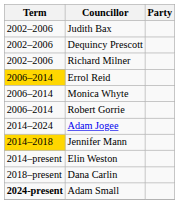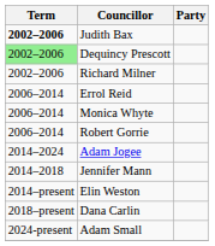Judith Bax | Term: normal -> bold
Dequincy Prescott | Term: no background -> lightgreen background
Errol Reid | Term: gold background -> no background
Jennifer Mann | Term: gold background -> no background
Adam Small | Term: bold -> normal
